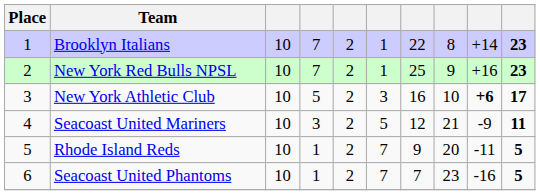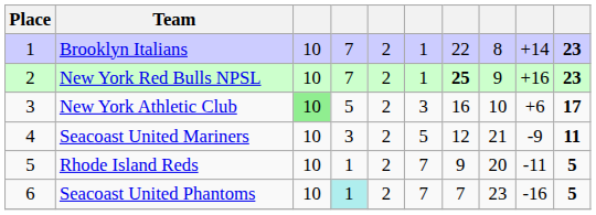New York Red Bulls NPSL | column 7: normal -> bold
New York Athletic Club | column 3: no background -> lightgreen background
New York Athletic Club | column 9: bold -> normal
Seacoast United Phantoms | column 4: no background -> paleturquoise background
